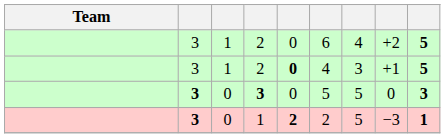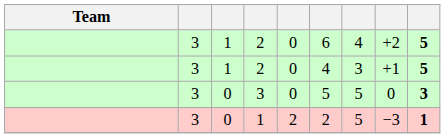row 3 | column 5: bold -> normal
row 4 | column 2: bold -> normal
row 4 | column 4: bold -> normal
row 5 | column 2: bold -> normal
row 5 | column 5: bold -> normal
